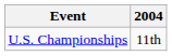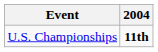U.S. Championships | 2004: normal -> bold
